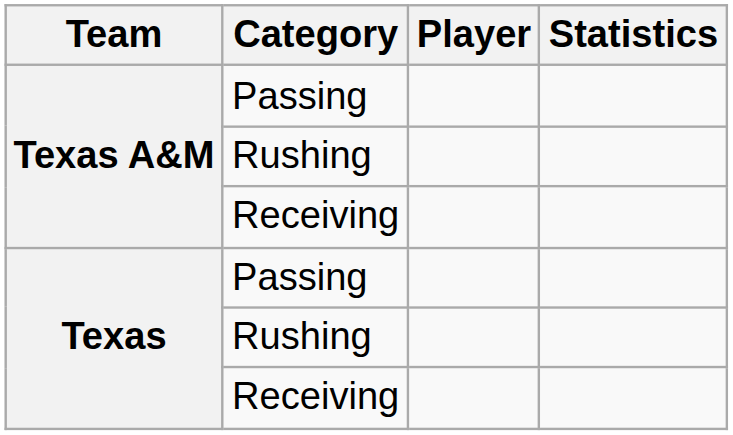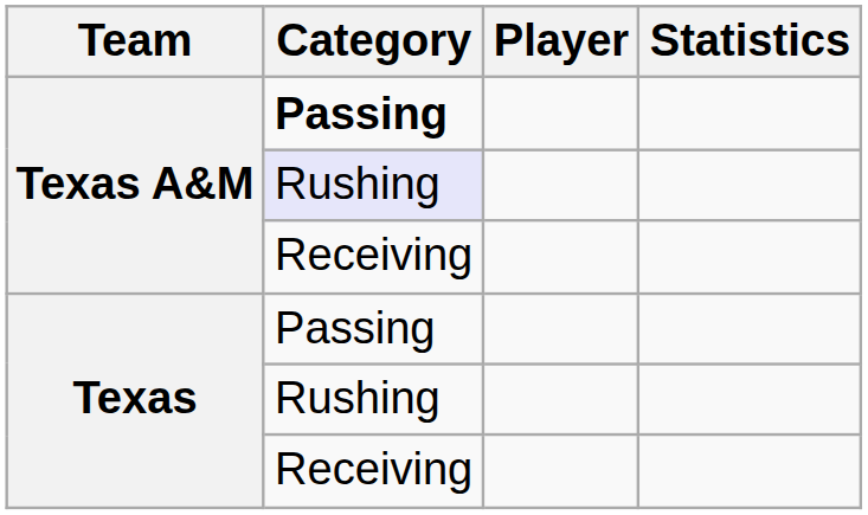Texas A&M / Passing | Category: normal -> bold
Texas A&M / Rushing | Category: no background -> lavender background
